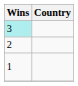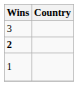3 | Wins: paleturquoise background -> no background
2 | Wins: normal -> bold
